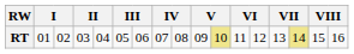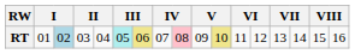RT | column 3: no background -> lightblue background
RT | column 6: no background -> paleturquoise background
RT | column 7: no background -> khaki background
RT | column 9: no background -> pink background
RT | column 15: khaki background -> no background
